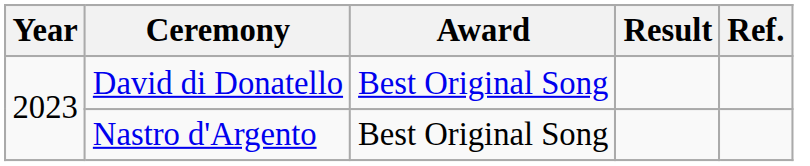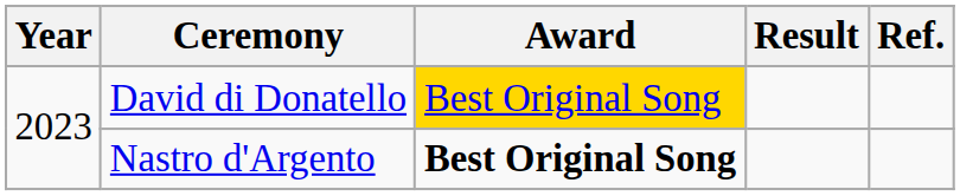David di Donatello | Award: no background -> gold background
Nastro d'Argento | Award: normal -> bold
